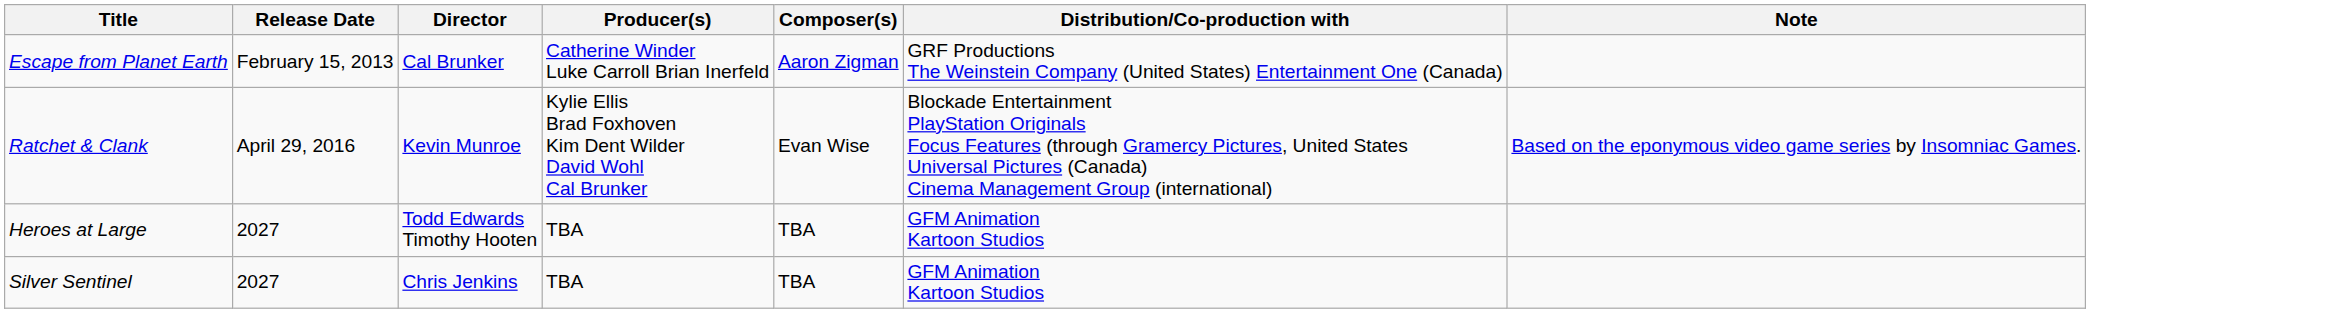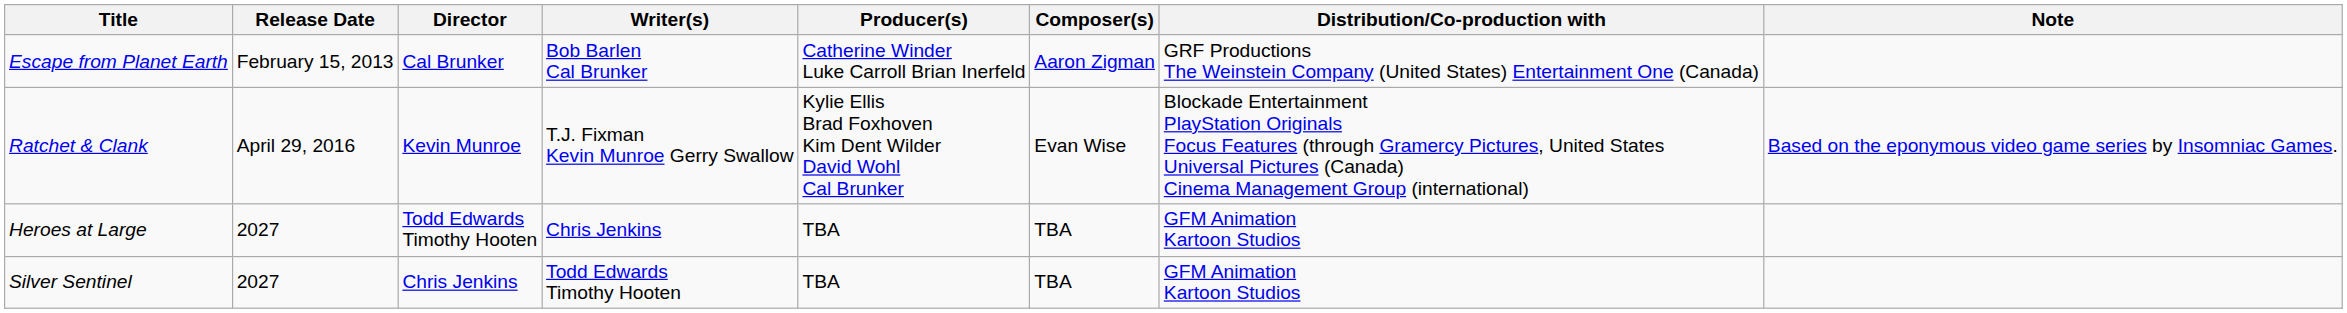+ column: Writer(s) | Bob Barlen Cal Brunker | T.J. Fixman Kevin Munroe Gerry Swallow | Chris Jenkins | Todd Edwards Timothy Hooten
